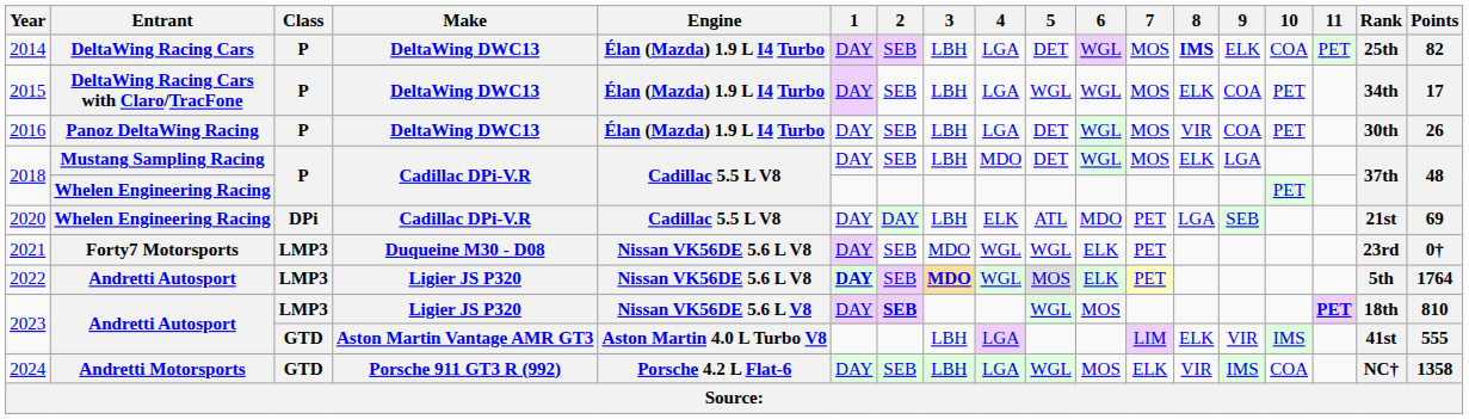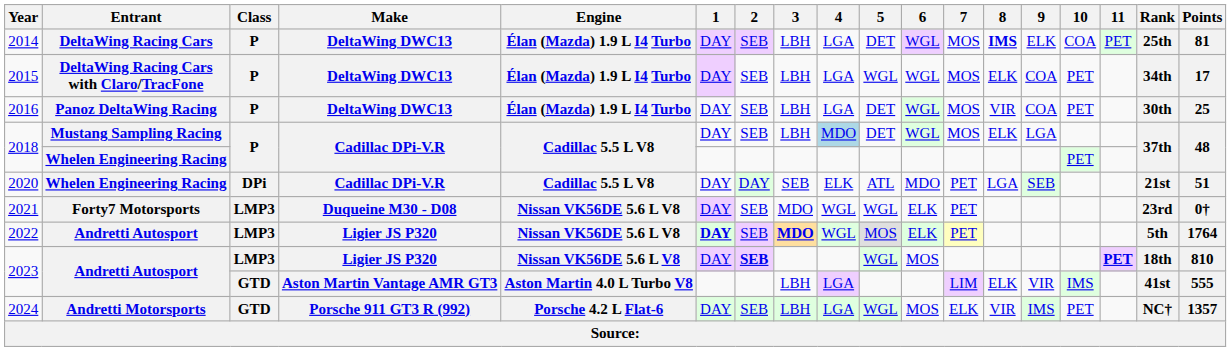2014 | Points: 82 -> 81
2016 | Points: 26 -> 25
2018 / Mustang Sampling Racing | 4: no background -> lightblue background
2020 | 3: LBH -> SEB
2020 | Points: 69 -> 51
2024 | 10: COA -> PET
2024 | Points: 1358 -> 1357
